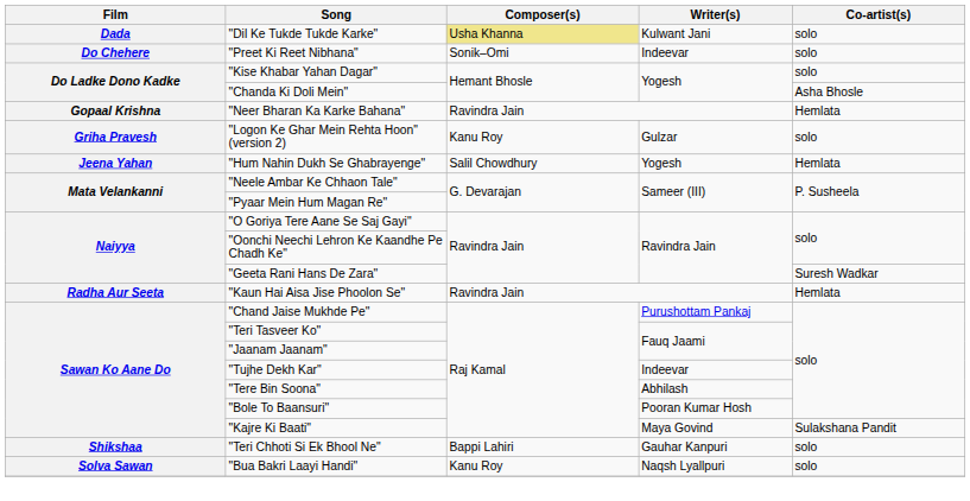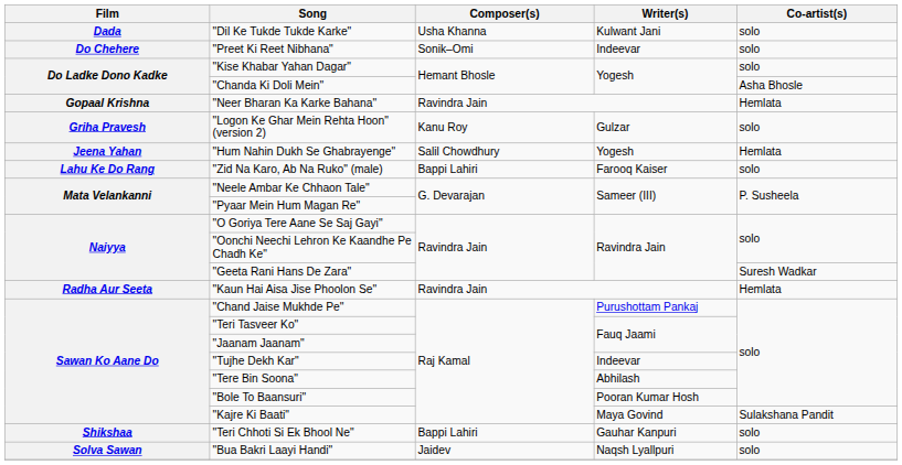"Dil Ke Tukde Tukde Karke" | Composer(s): khaki background -> no background
+ row: Lahu Ke Do Rang | "Zid Na Karo, Ab Na Ruko" (male) | Bappi Lahiri | Farooq Kaiser | solo
"Bua Bakri Laayi Handi" | Composer(s): Kanu Roy -> Jaidev
